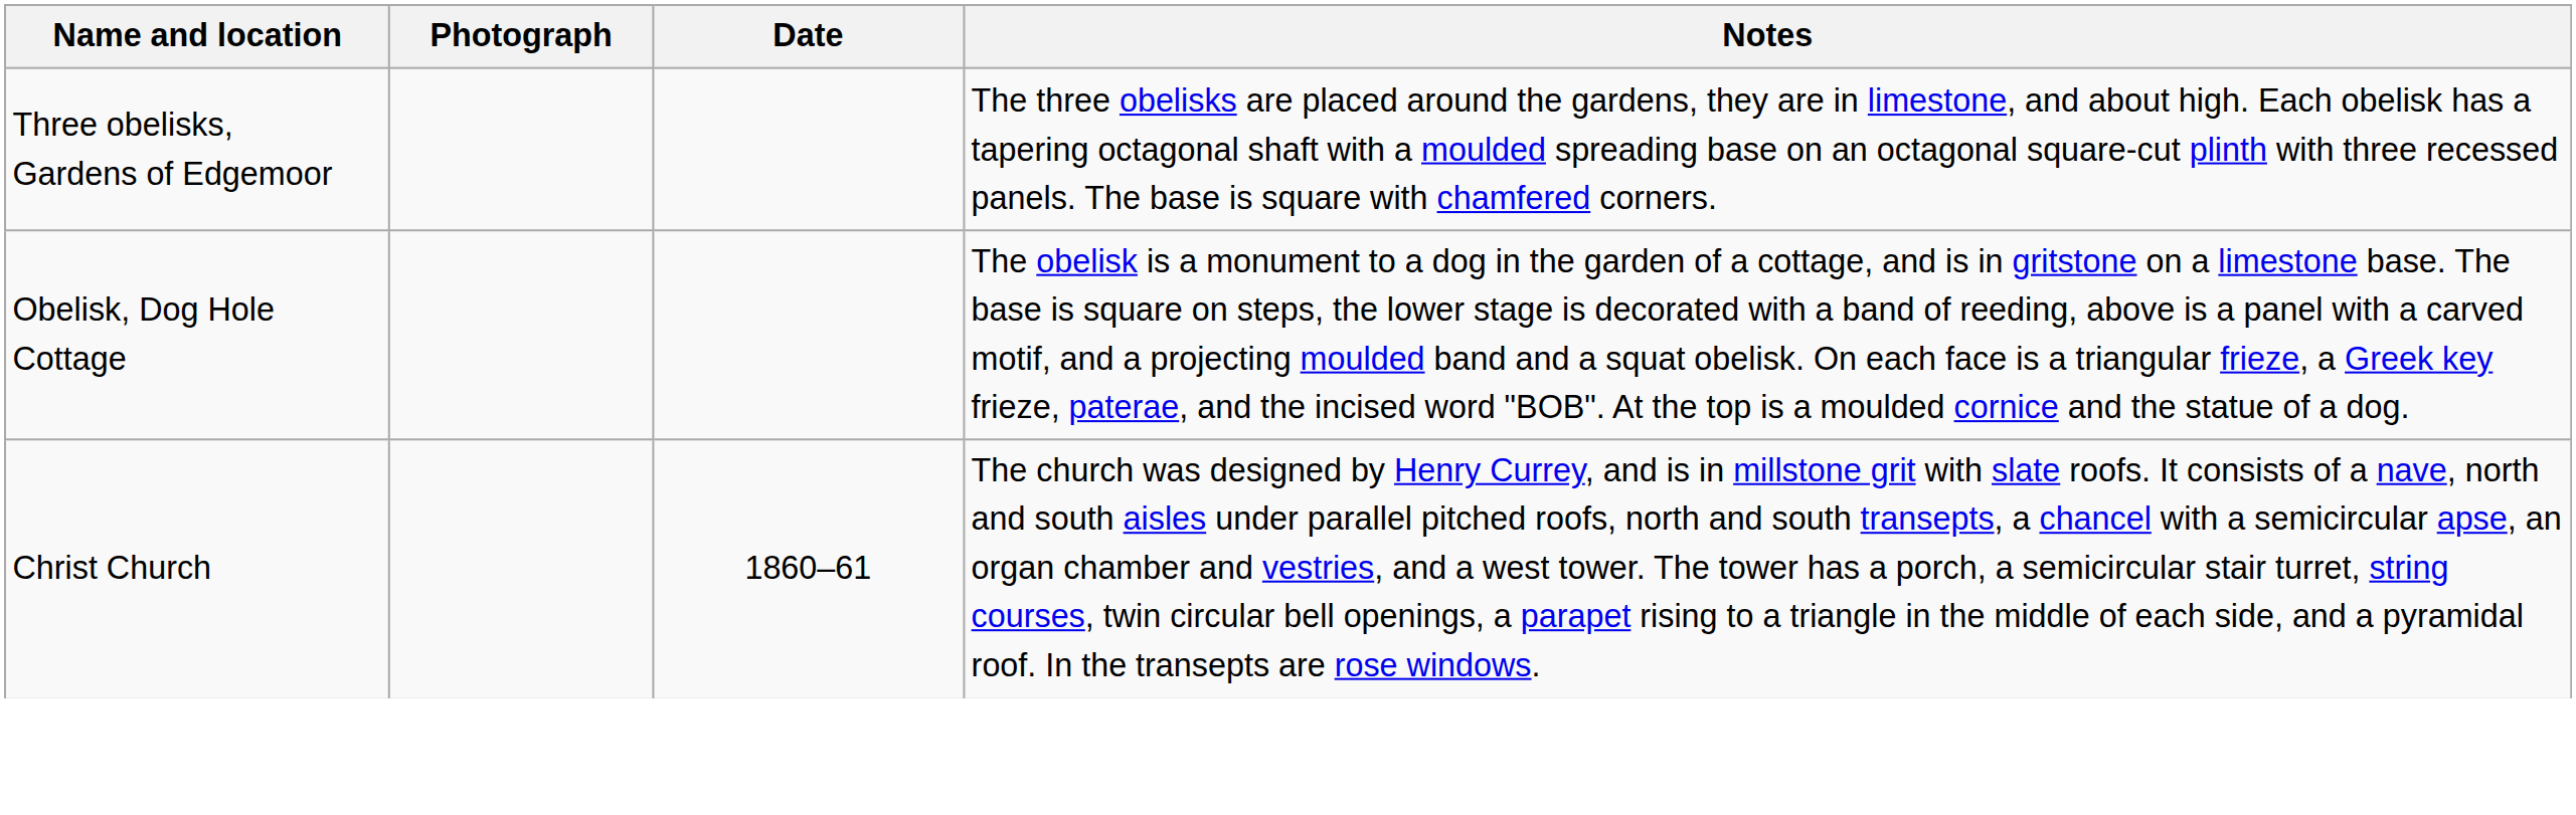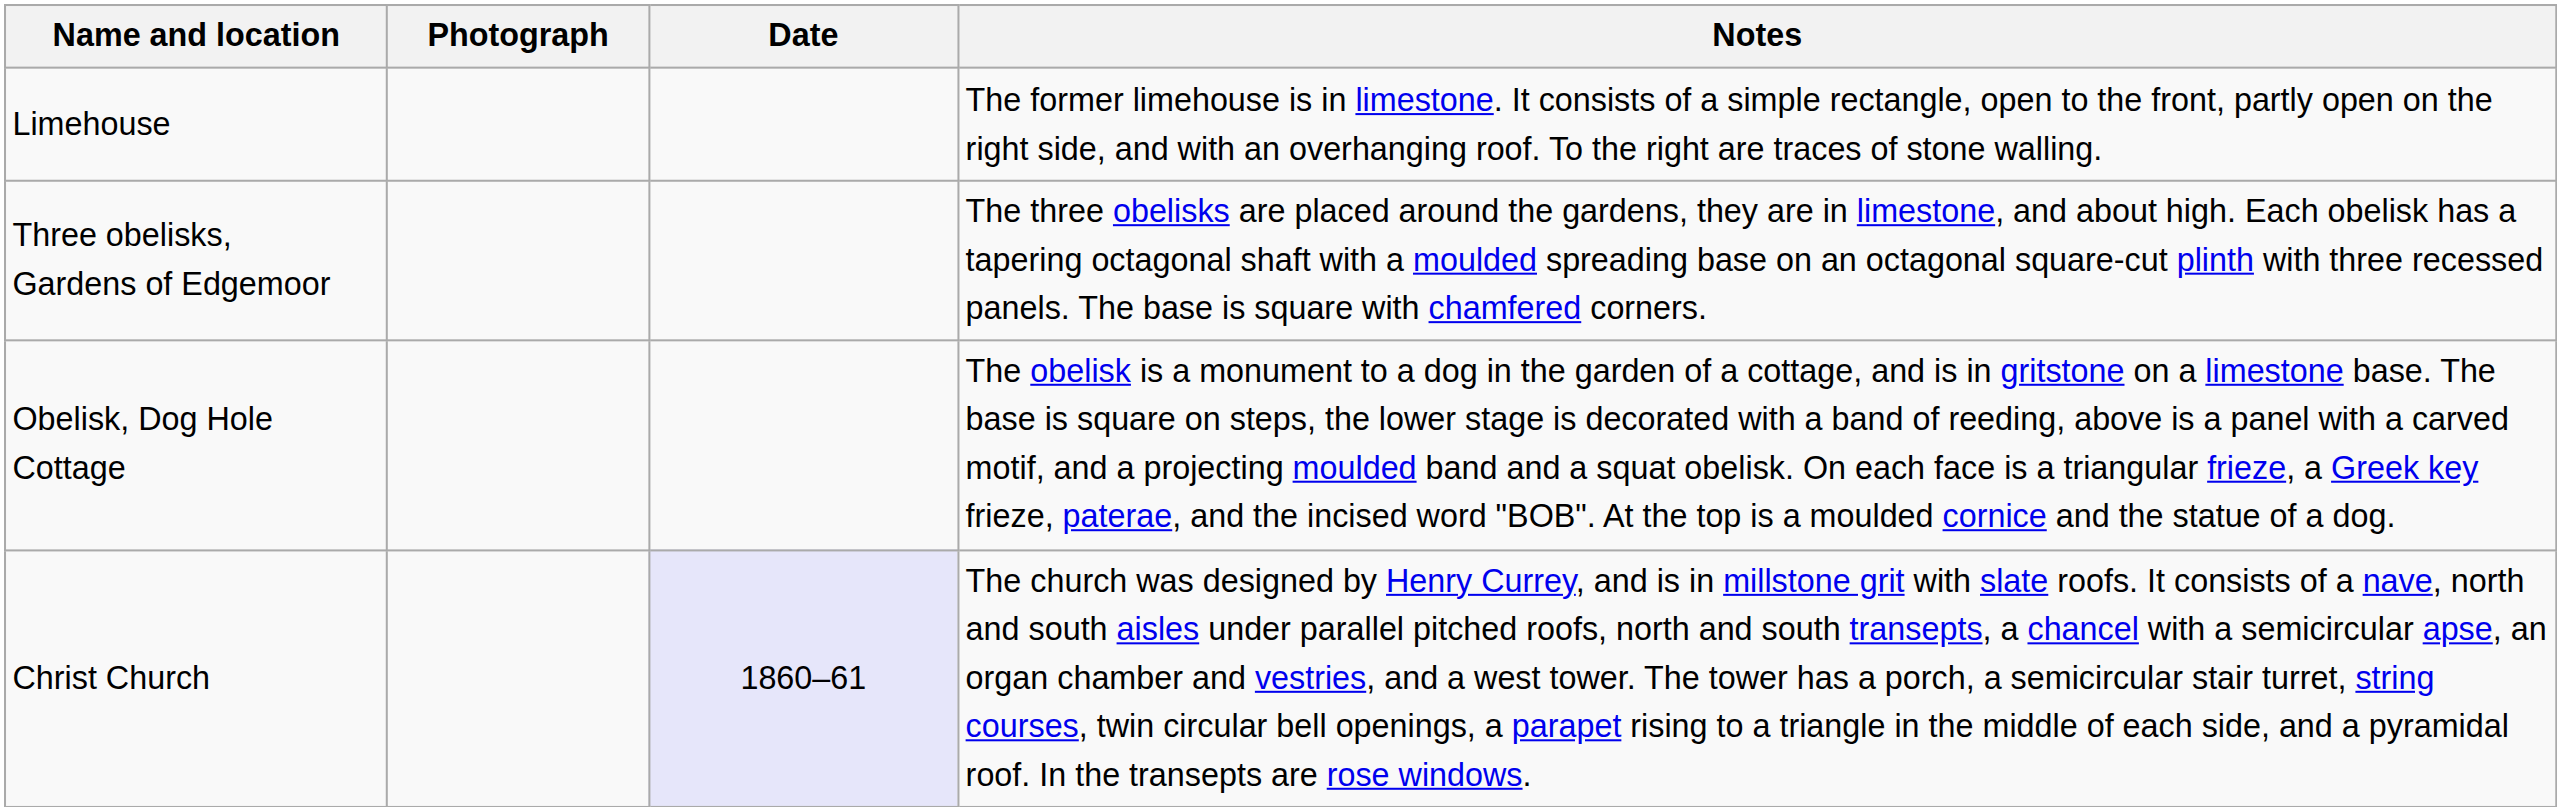+ row: Limehouse | The former limehouse is in limestone. It consists of a simple rectangle, open to the front, partly open on the right side, and with an overhanging roof. To the right are traces of stone walling.
Christ Church | Date: no background -> lavender background
